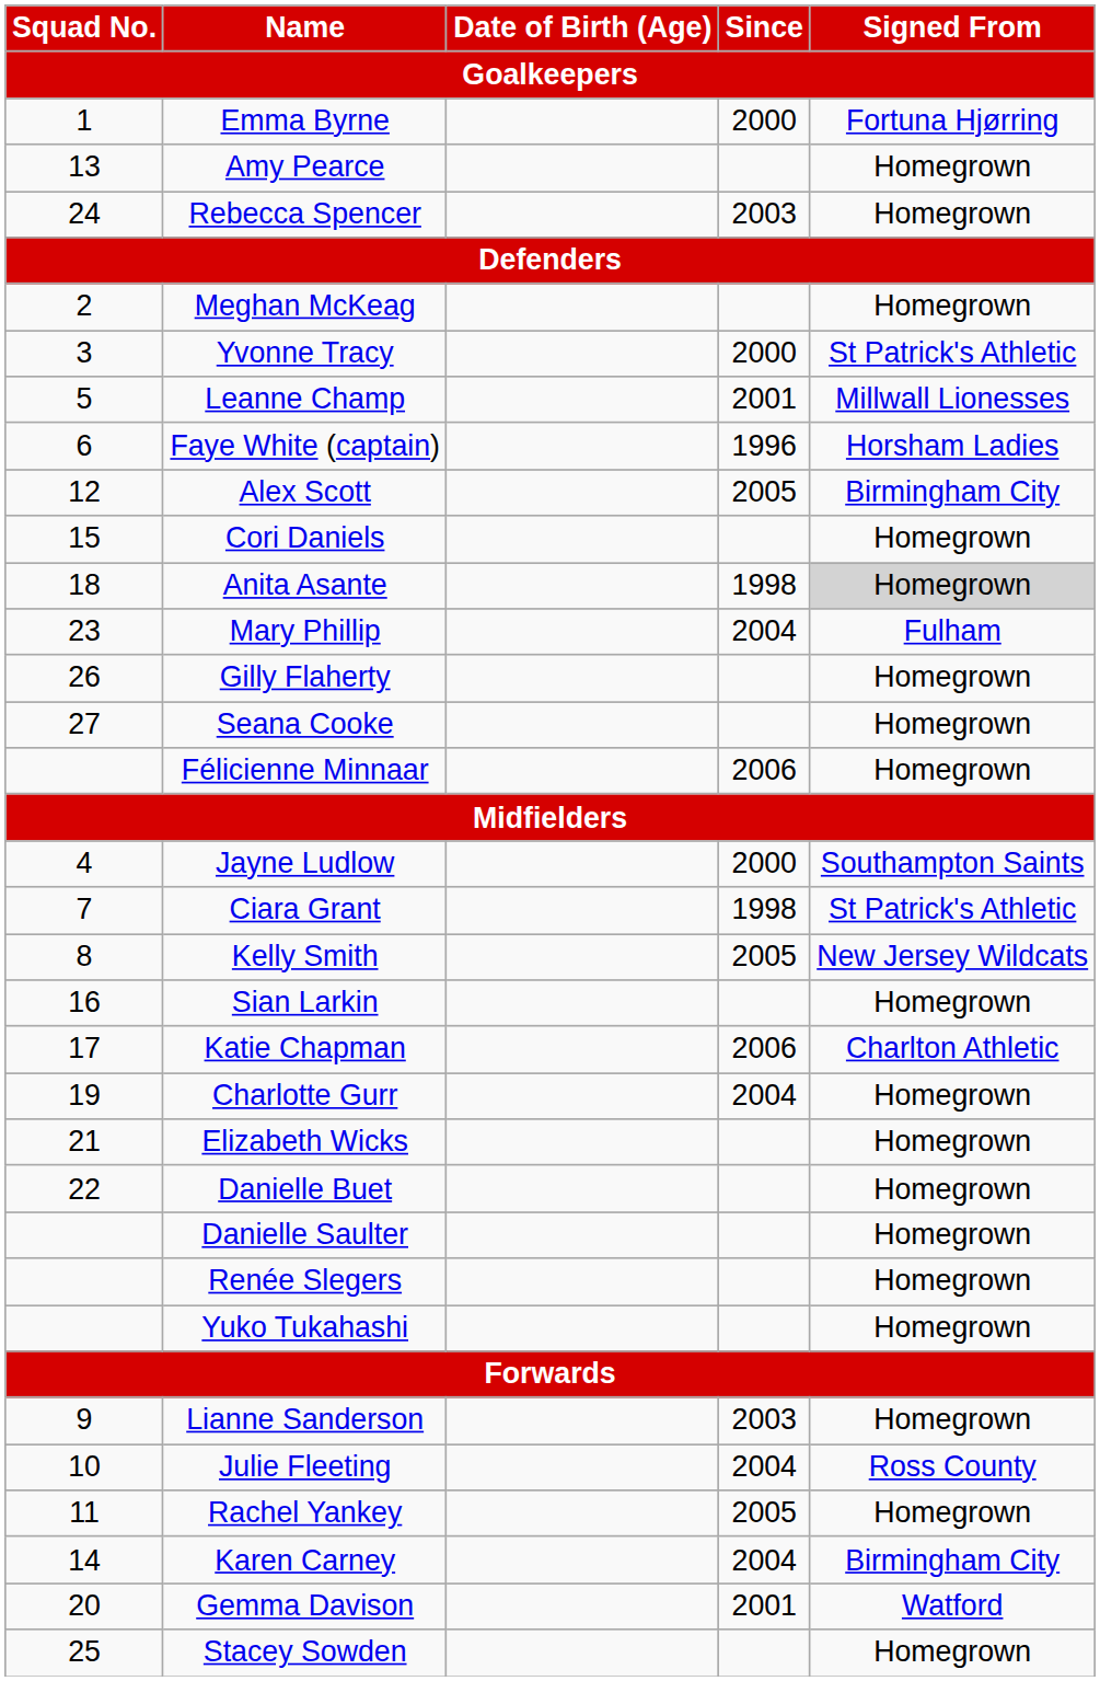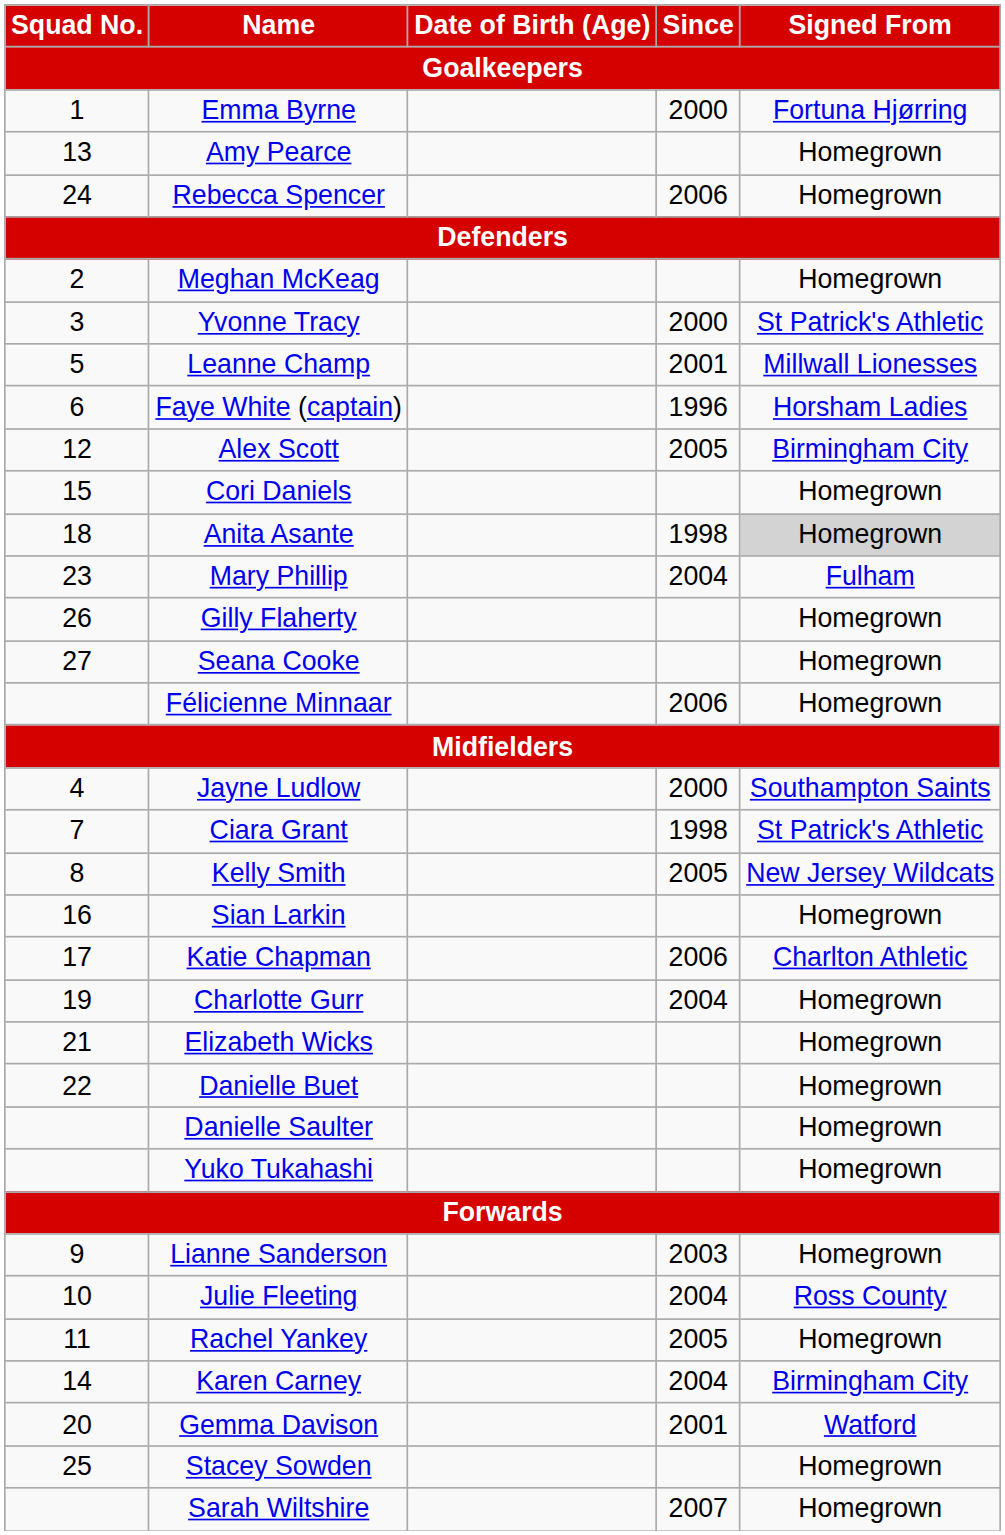Rebecca Spencer | Since: 2003 -> 2006
- row: Renée Slegers | Homegrown
+ row: Sarah Wiltshire | 2007 | Homegrown
